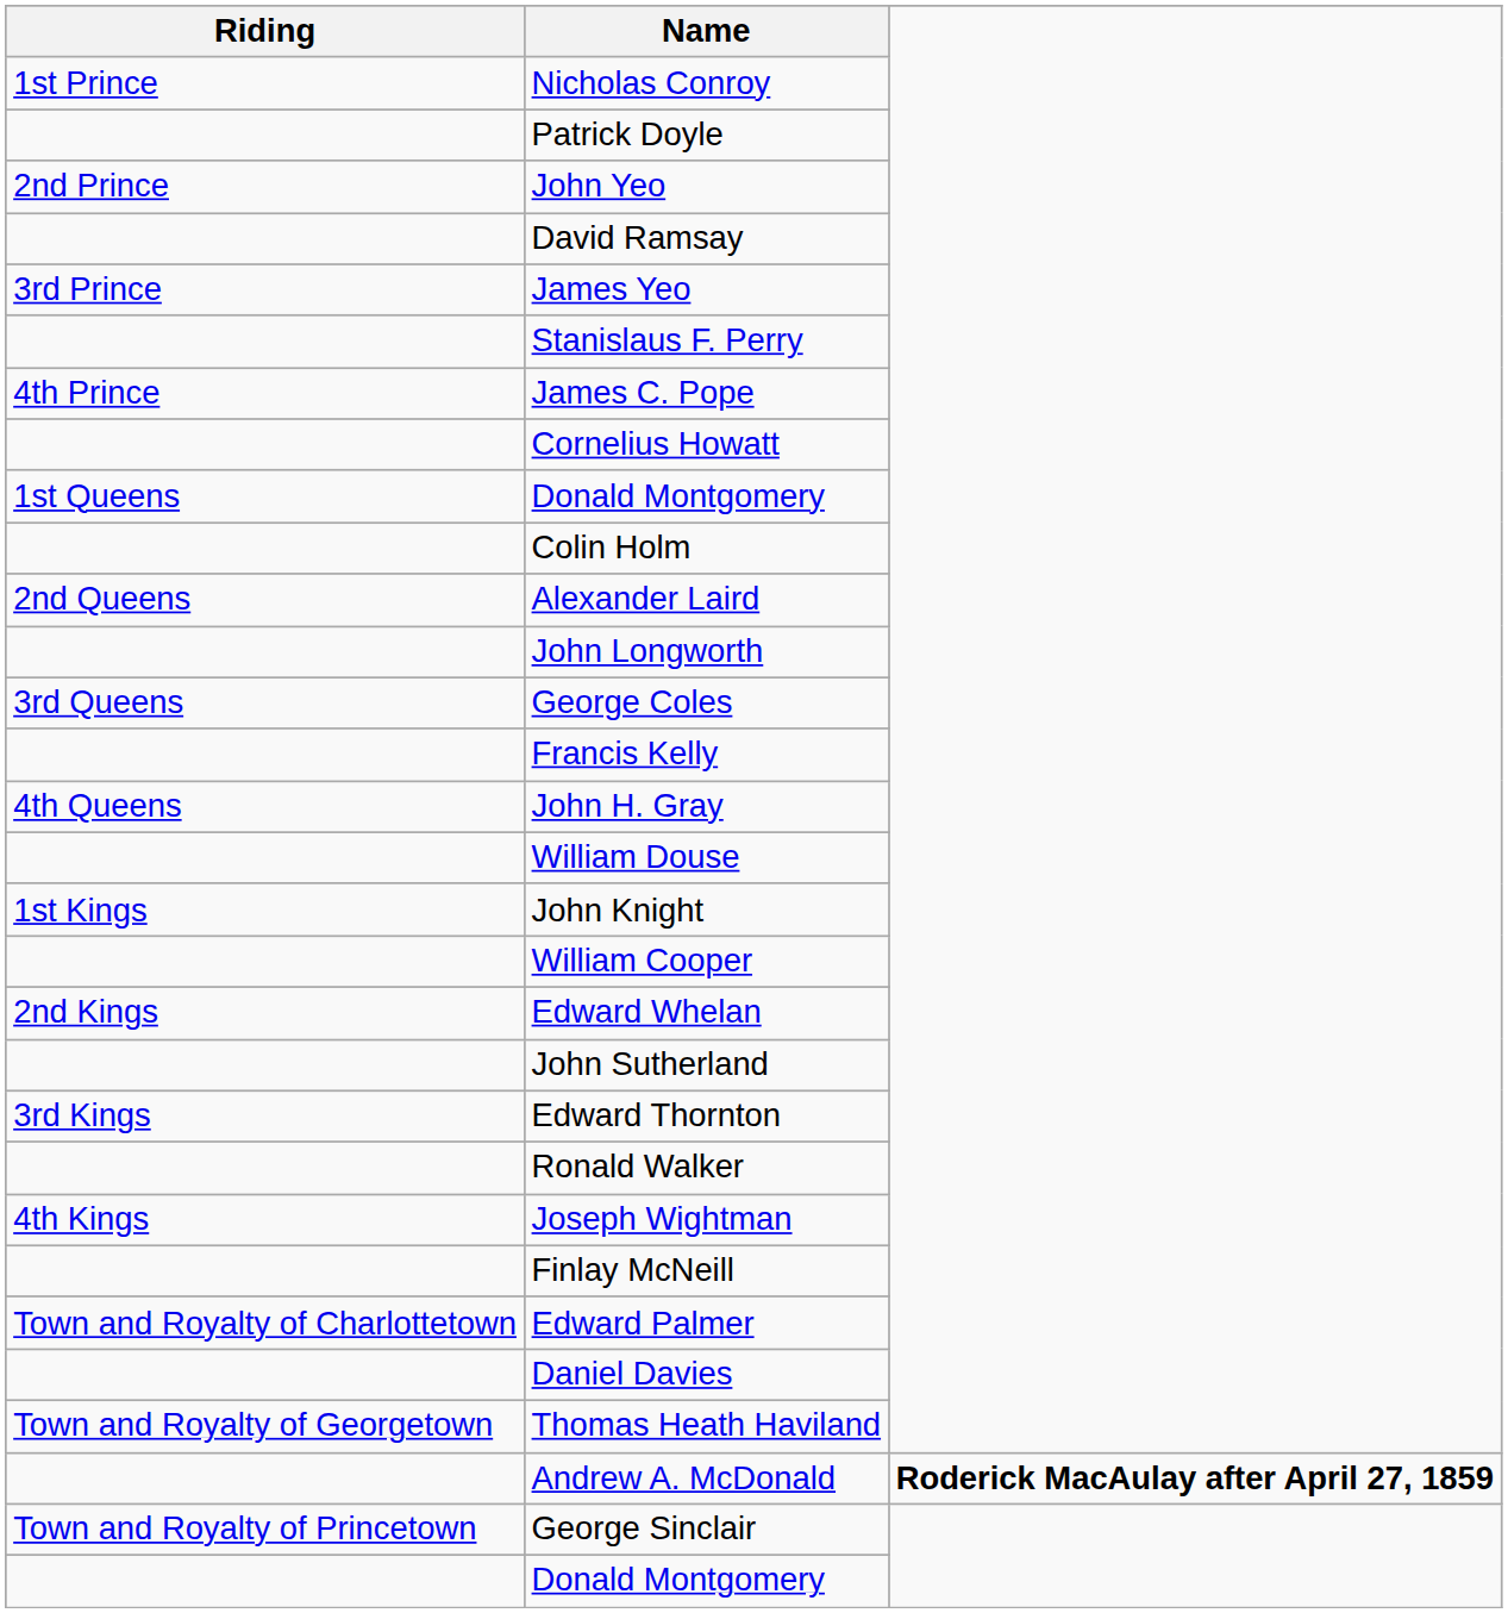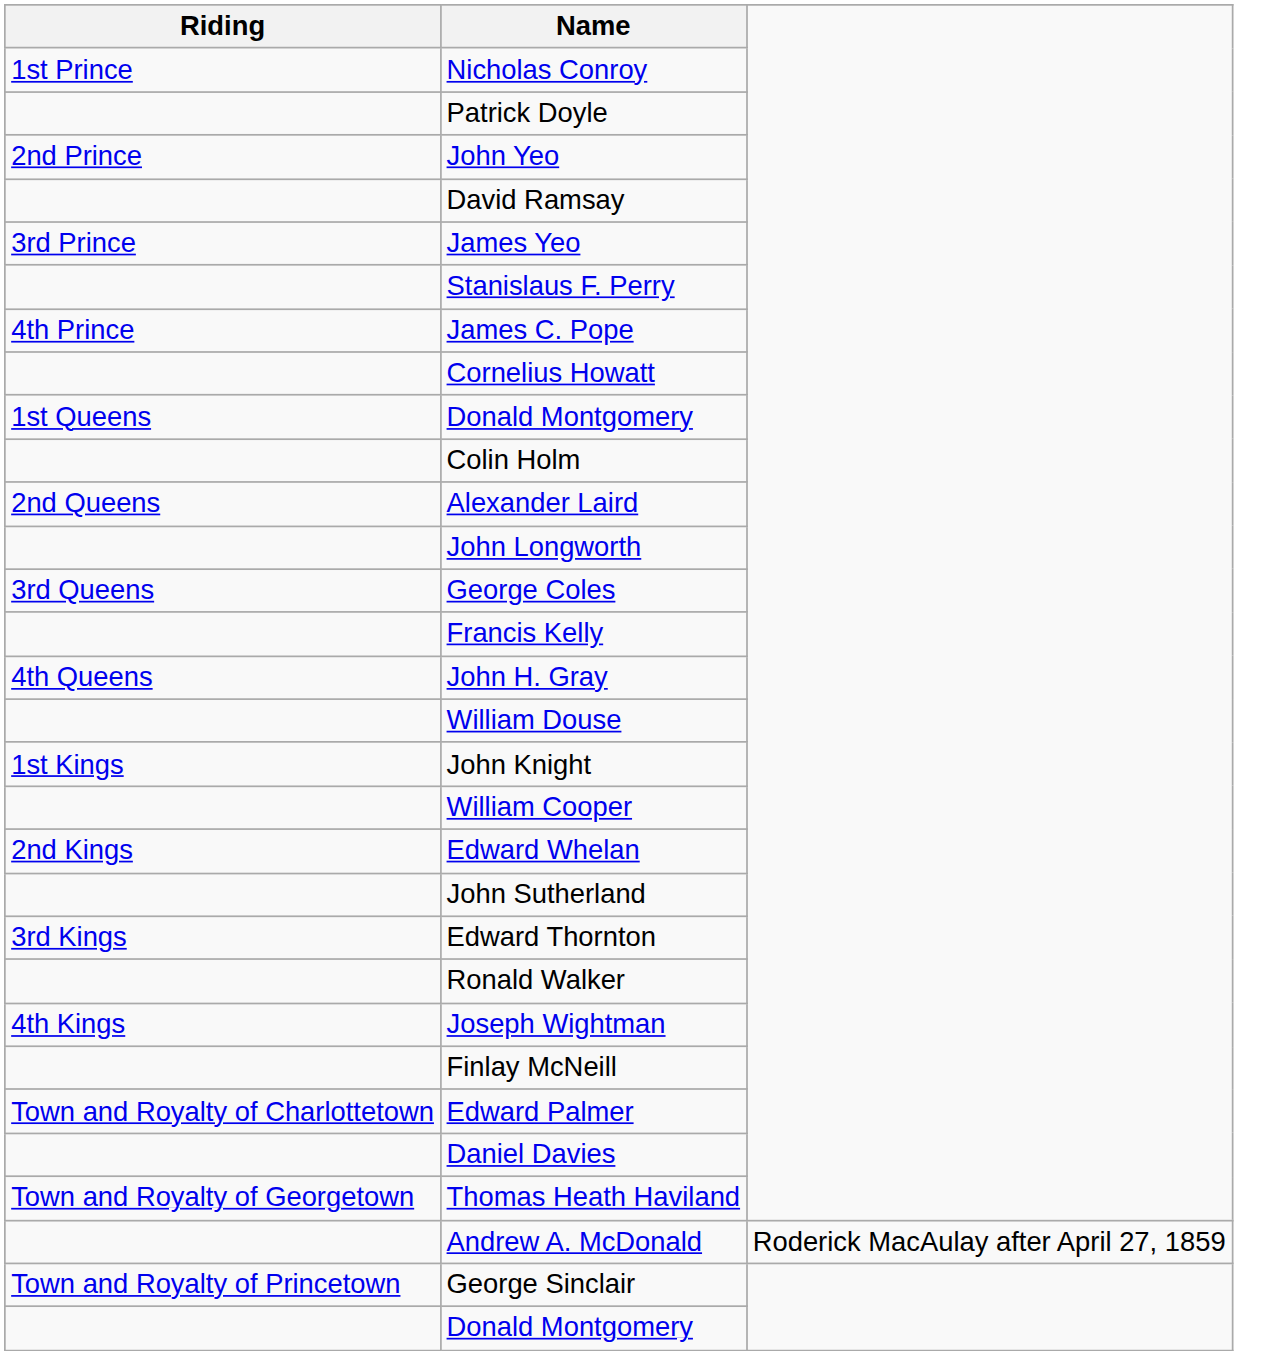Andrew A. McDonald | column 3: bold -> normal
